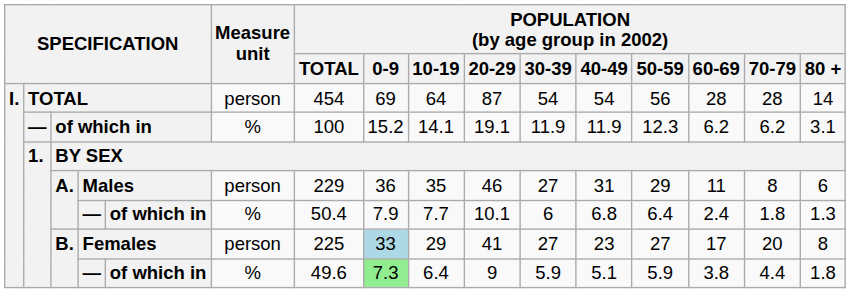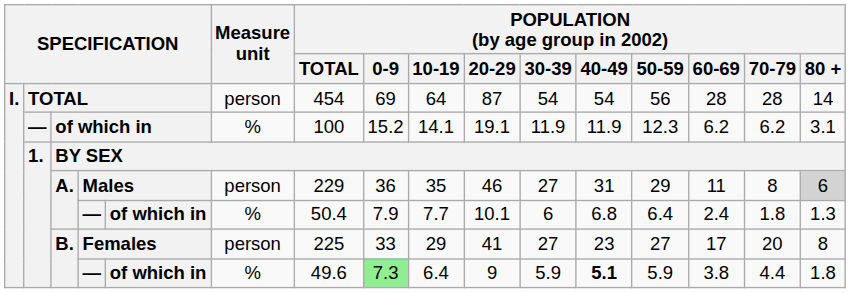Males | POPULATION (by age group in 2002) / 80 +: no background -> lightgrey background
Females | POPULATION (by age group in 2002) / 0-9: lightblue background -> no background
B. / — | POPULATION (by age group in 2002) / 40-49: normal -> bold
